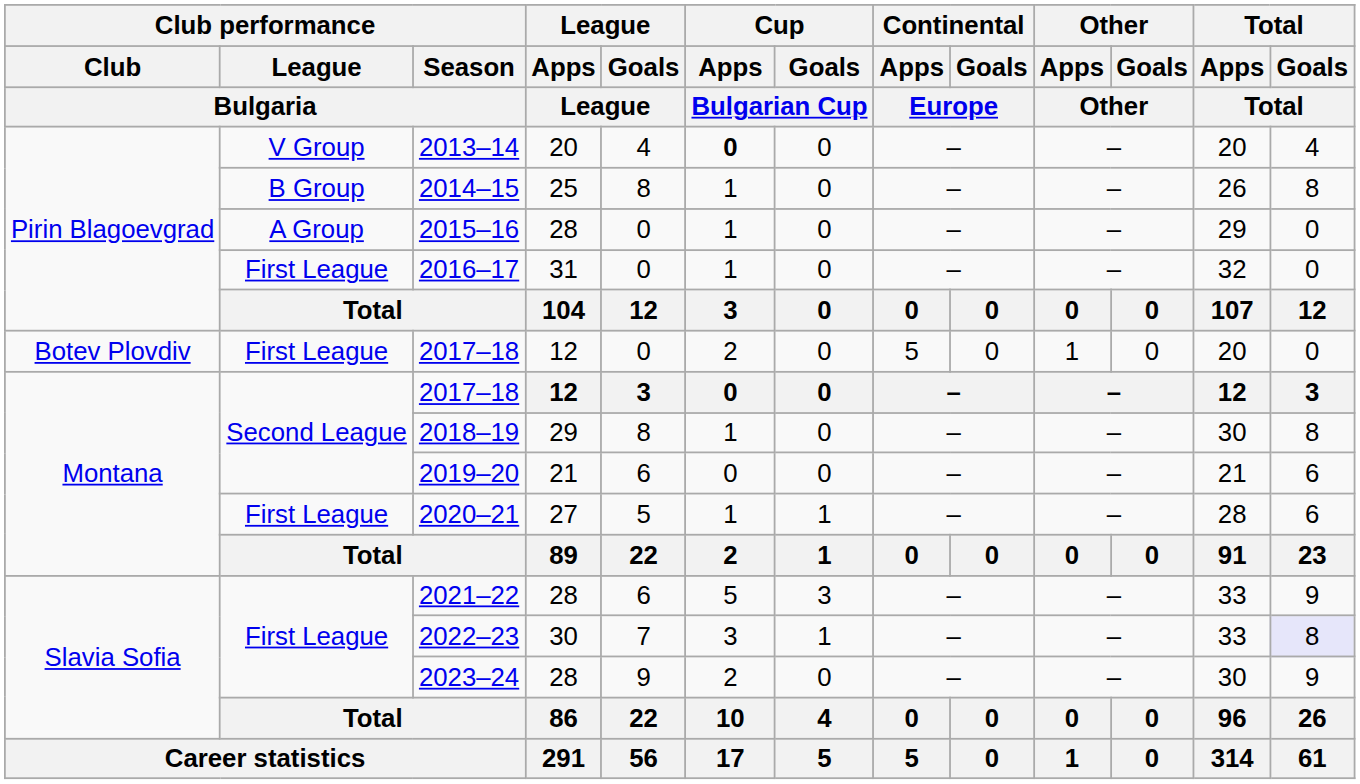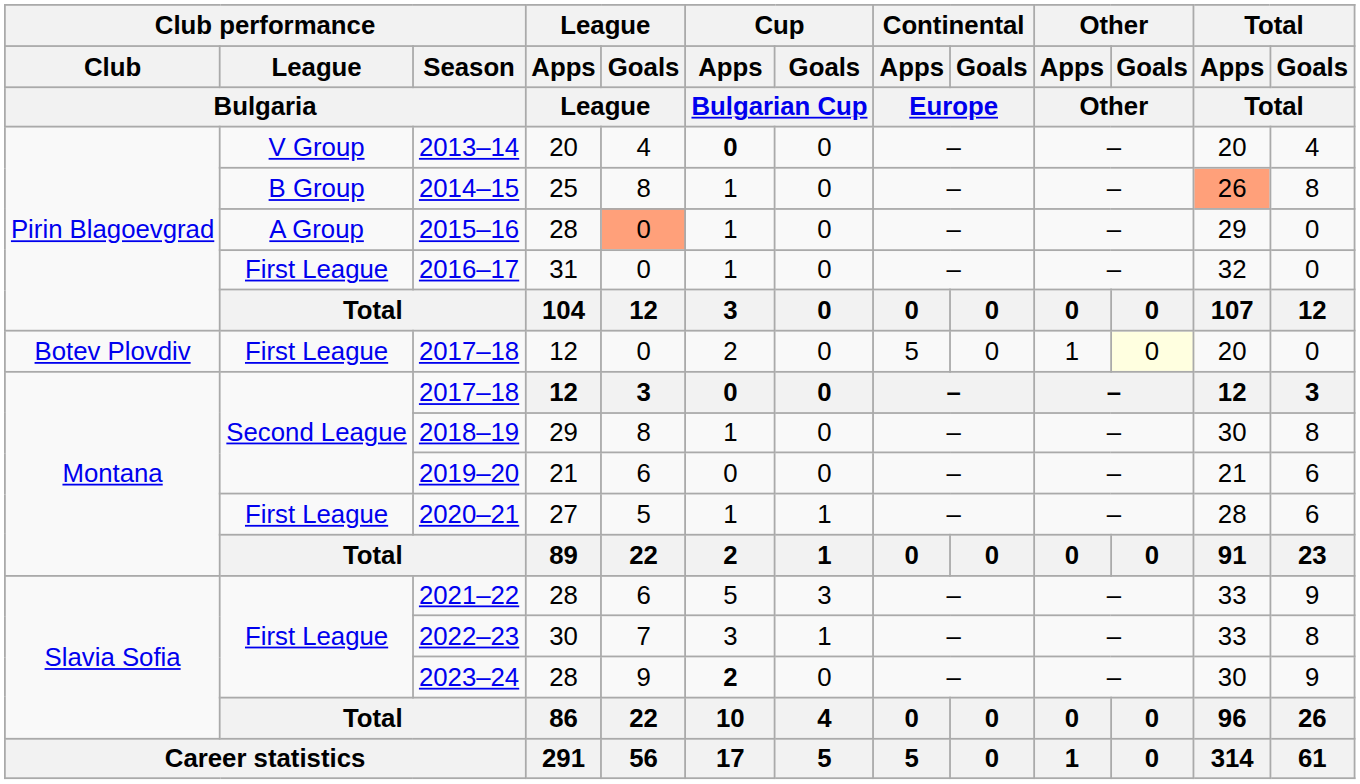2014–15 | Total / Apps / Total: no background -> lightsalmon background
2015–16 | League / Goals / League: no background -> lightsalmon background
First League / 2017–18 | Other / Goals / Other: no background -> lightyellow background
2022–23 | Total / Goals / Total: lavender background -> no background
2023–24 | Cup / Apps / Bulgarian Cup: normal -> bold
